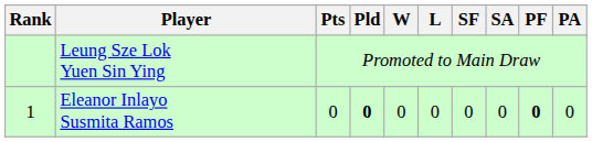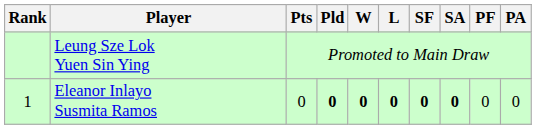Eleanor Inlayo Susmita Ramos | W: normal -> bold
Eleanor Inlayo Susmita Ramos | L: normal -> bold
Eleanor Inlayo Susmita Ramos | SF: normal -> bold
Eleanor Inlayo Susmita Ramos | SA: normal -> bold
Eleanor Inlayo Susmita Ramos | PF: bold -> normal
